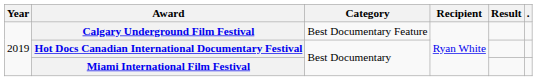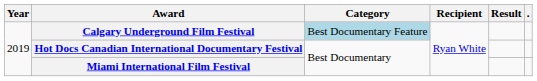Calgary Underground Film Festival | Category: no background -> lightblue background
